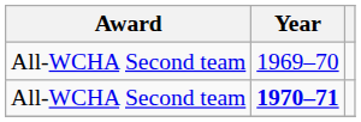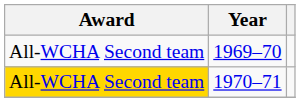row 3 | Award: no background -> gold background
row 3 | Year: bold -> normal
